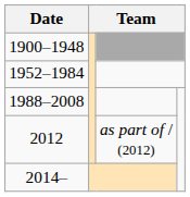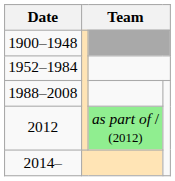2012 | column 3: no background -> lightgreen background
